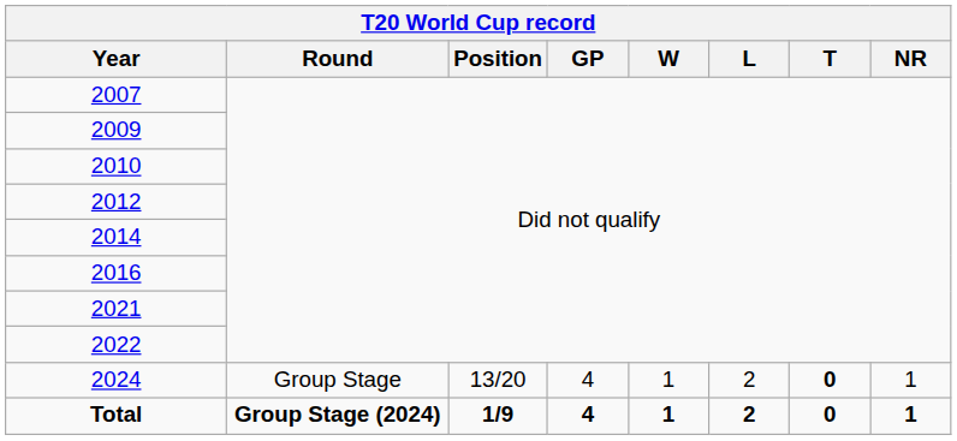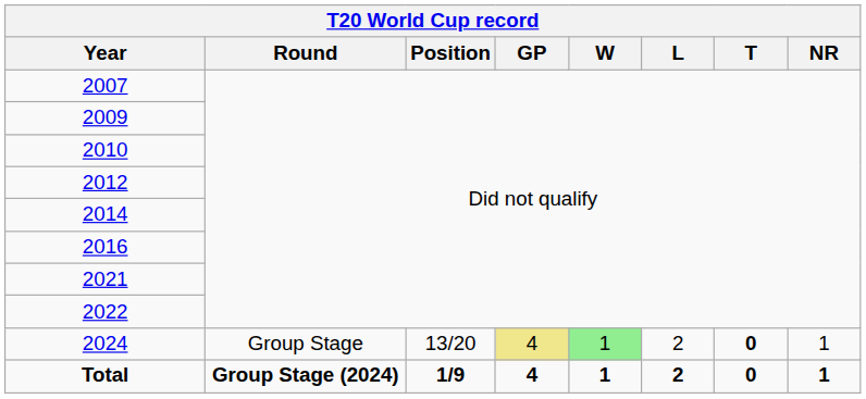2024 | GP: no background -> khaki background
2024 | W: no background -> lightgreen background
